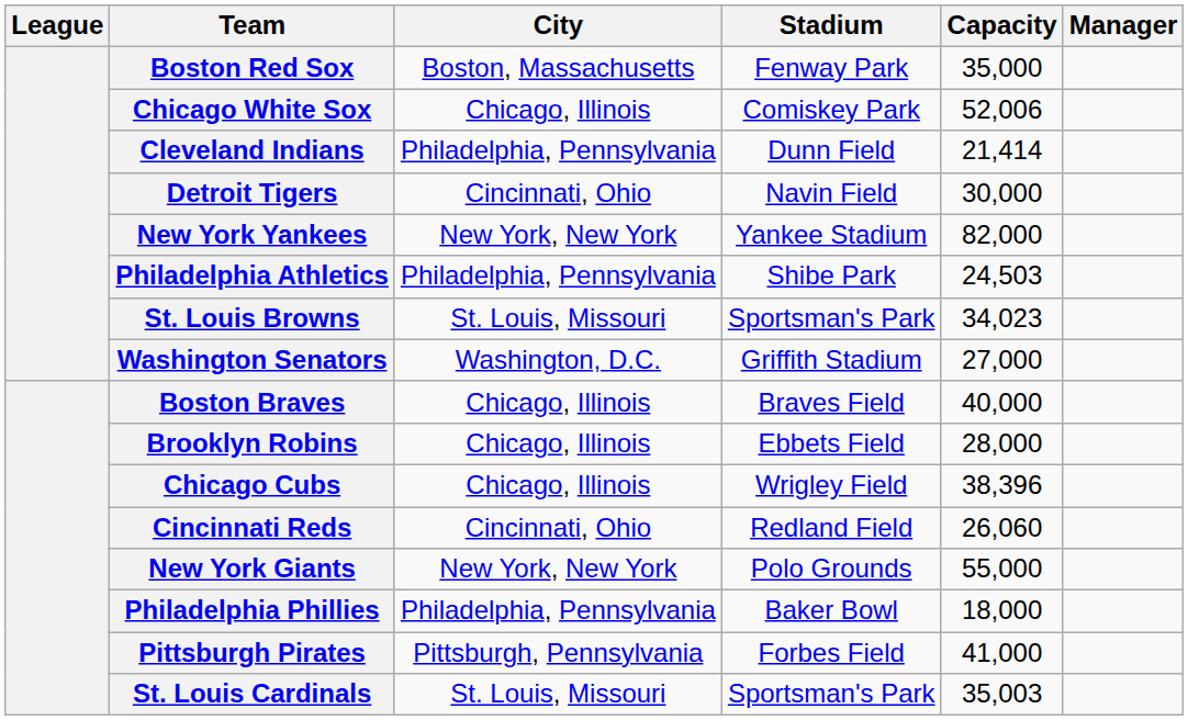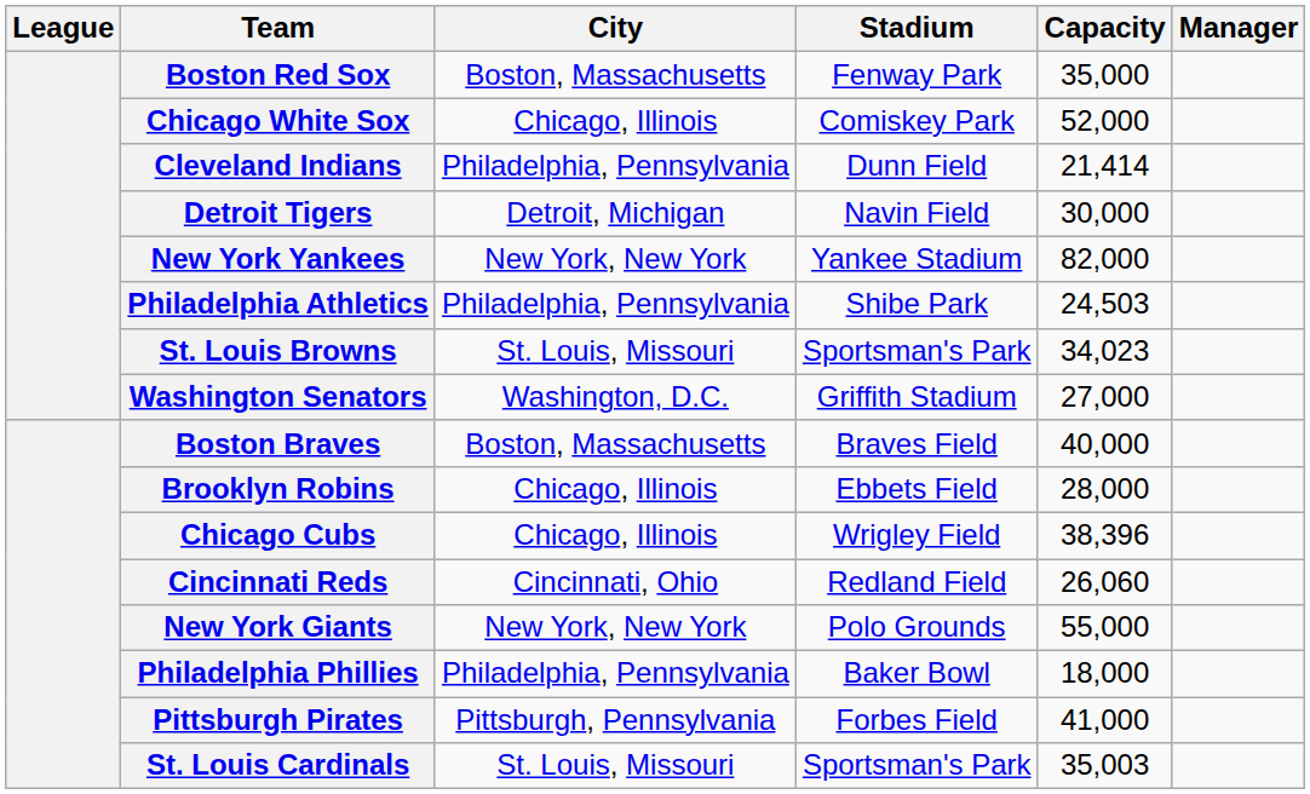Chicago White Sox | Capacity: 52,006 -> 52,000
Detroit Tigers | City: Cincinnati, Ohio -> Detroit, Michigan
Boston Braves | City: Chicago, Illinois -> Boston, Massachusetts
